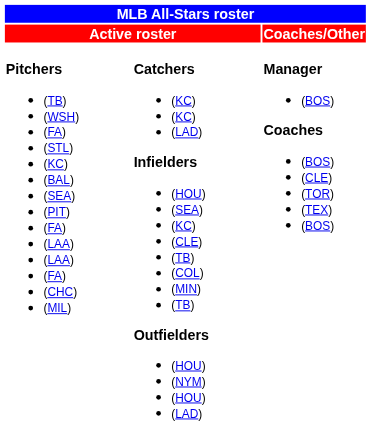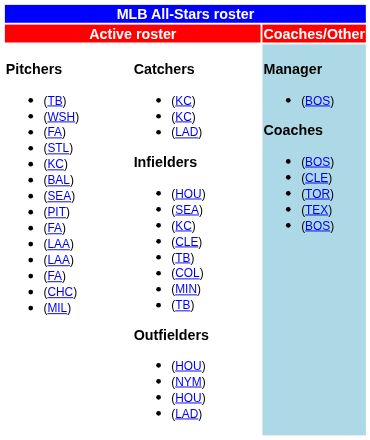row 3 | Coaches/Other: no background -> lightblue background
